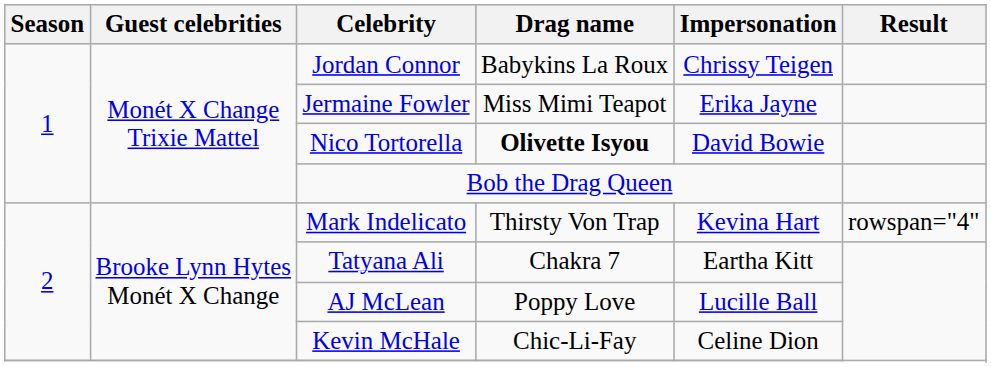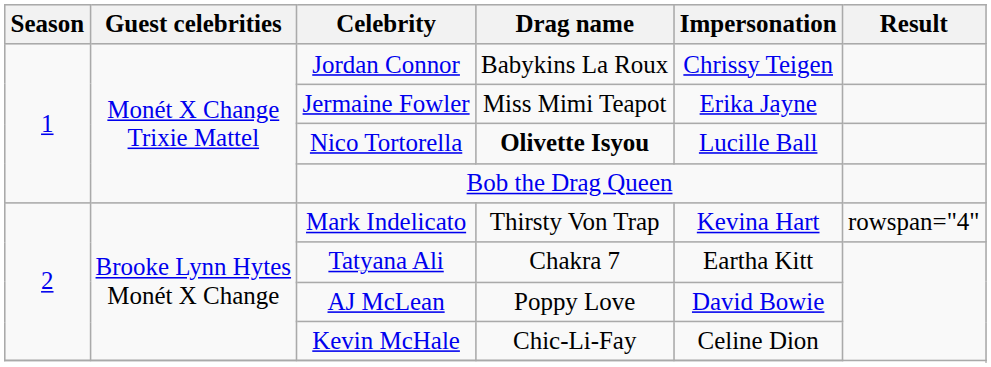Nico Tortorella | Impersonation: David Bowie -> Lucille Ball
AJ McLean | Impersonation: Lucille Ball -> David Bowie
